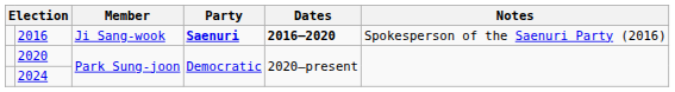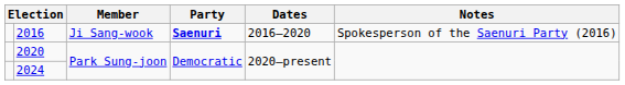2016 | Dates: bold -> normal
